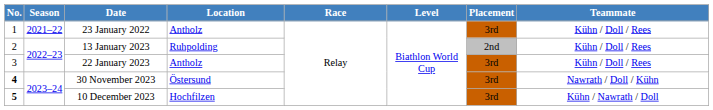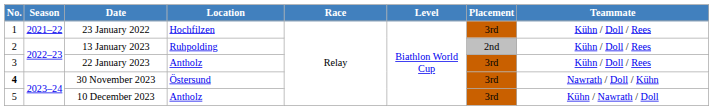23 January 2022 | Location: Antholz -> Hochfilzen
10 December 2023 | No.: bold -> normal
10 December 2023 | Location: Hochfilzen -> Antholz
